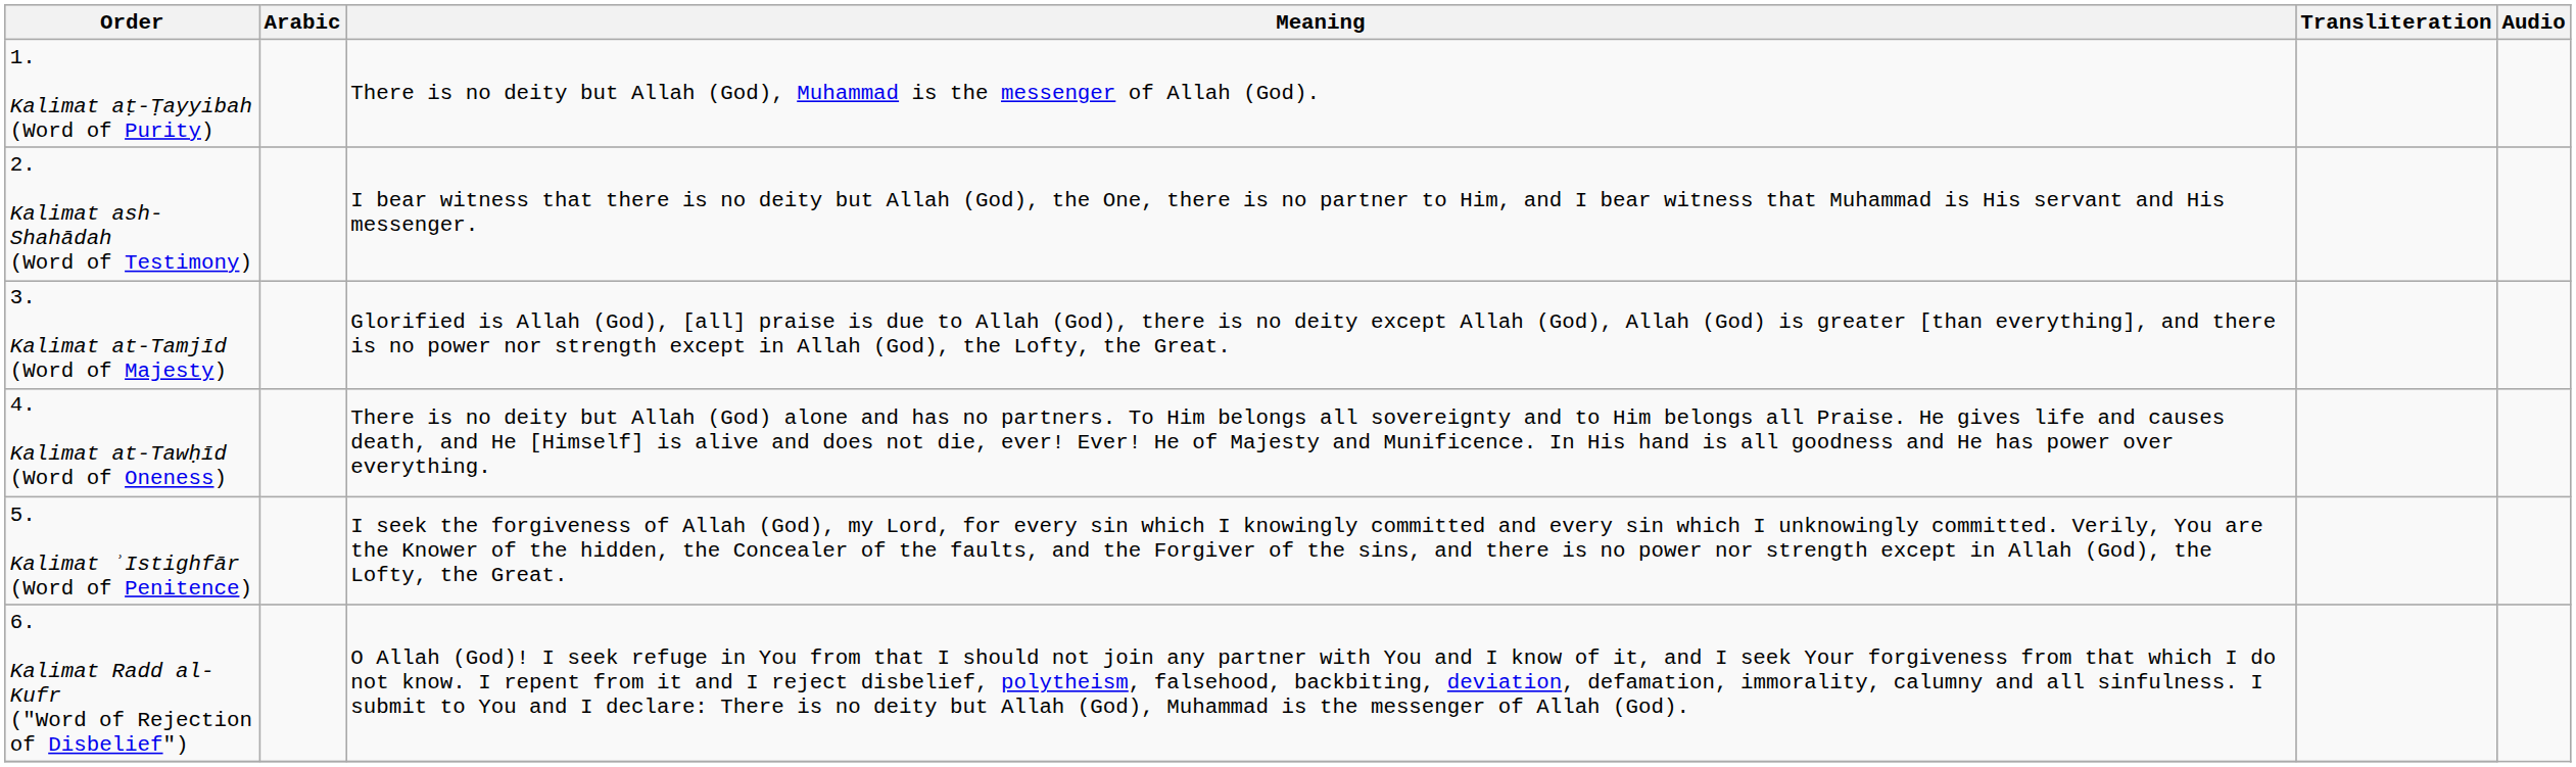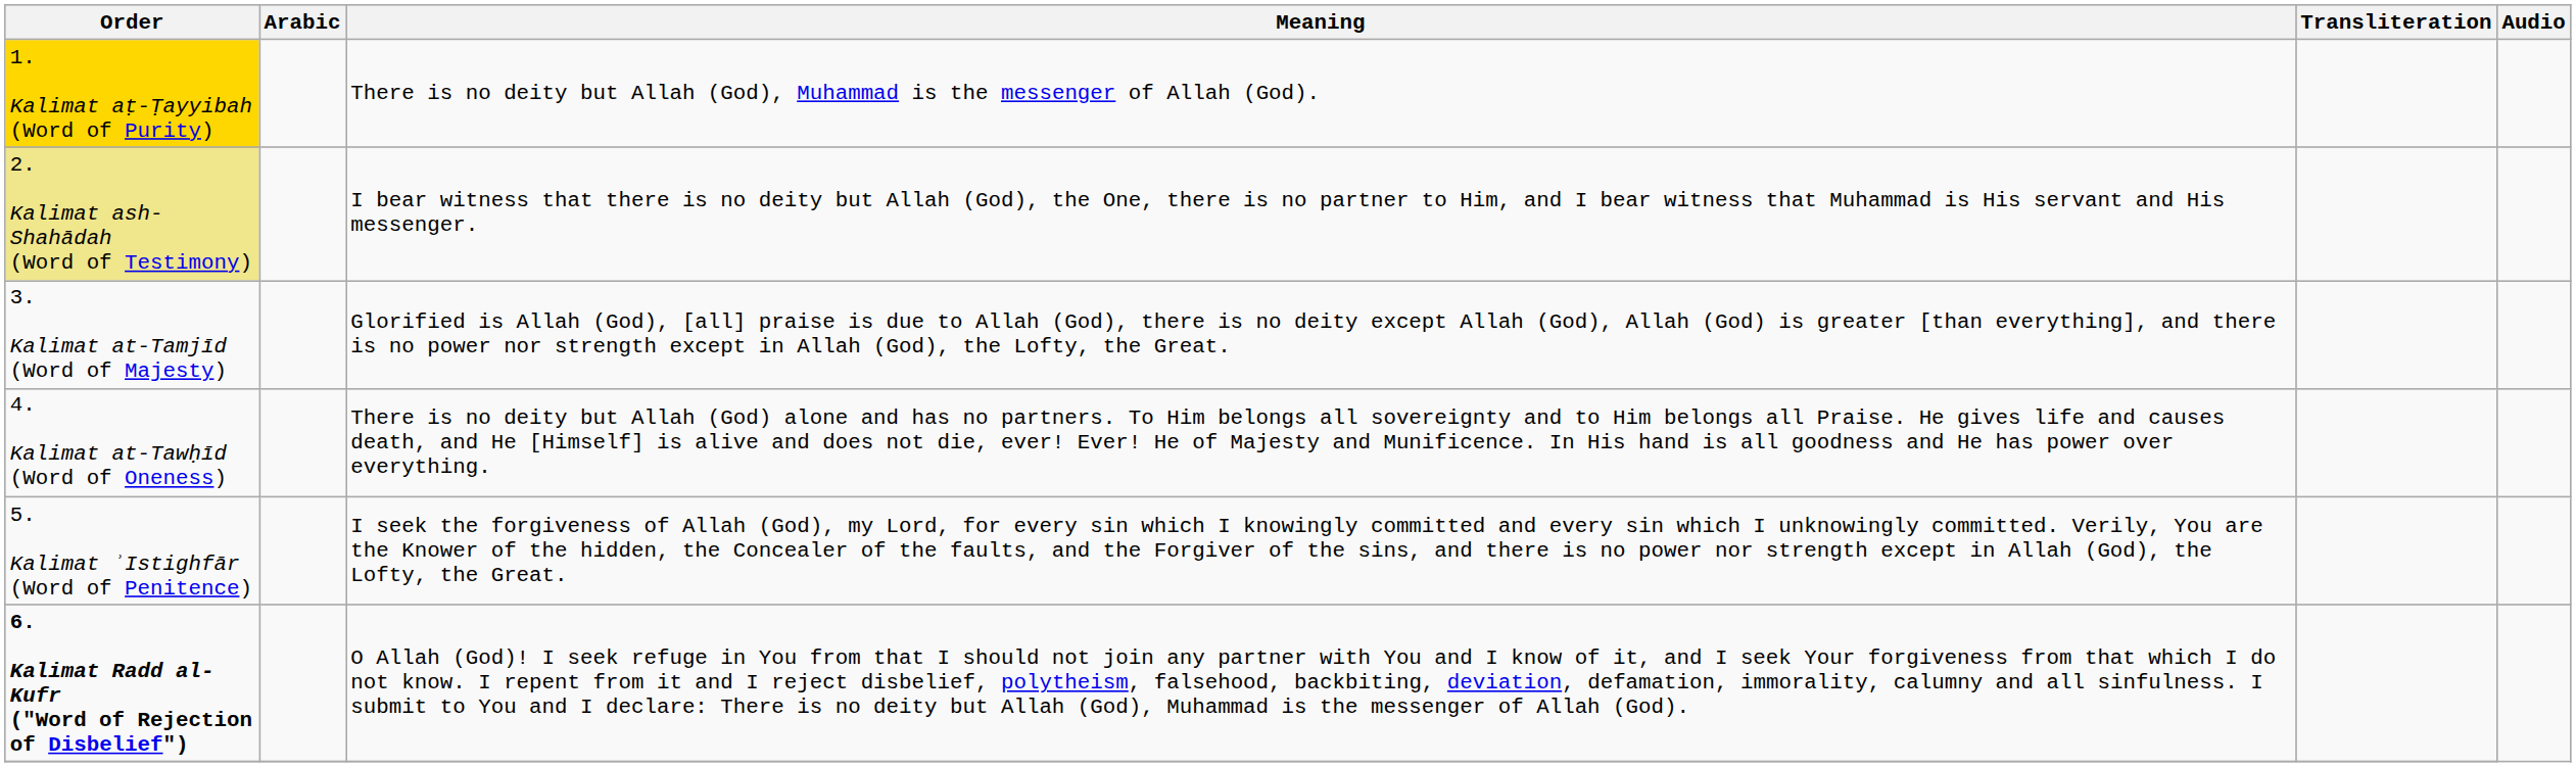1. Kalimat aṭ-Ṭayyibah (Word of Purity) | Order: no background -> gold background
2. Kalimat ash-Shahādah (Word of Testimony) | Order: no background -> khaki background
6. Kalimat Radd al-Kufr ("Word of Rejection of Disbelief") | Order: normal -> bold
